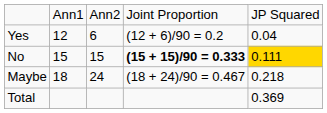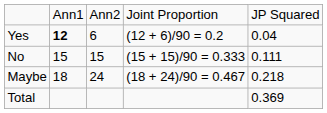Yes | column 2: normal -> bold
No | column 4: bold -> normal
No | column 5: gold background -> no background
